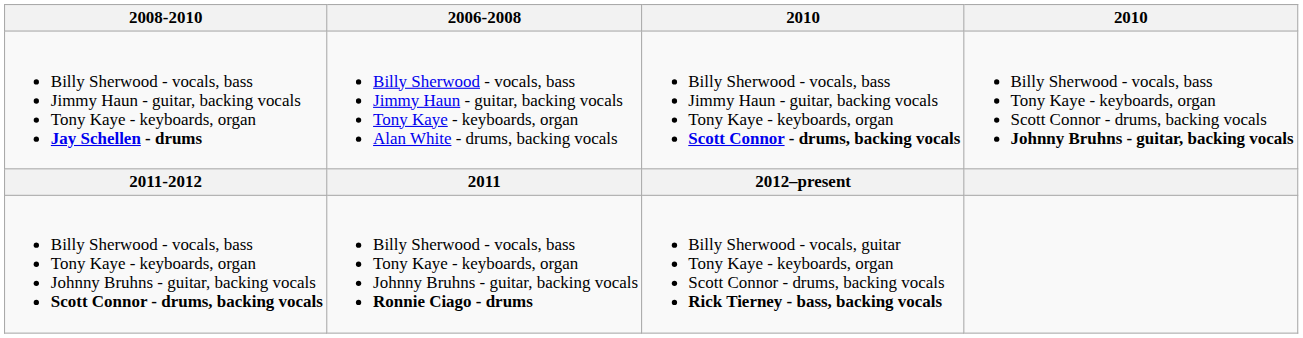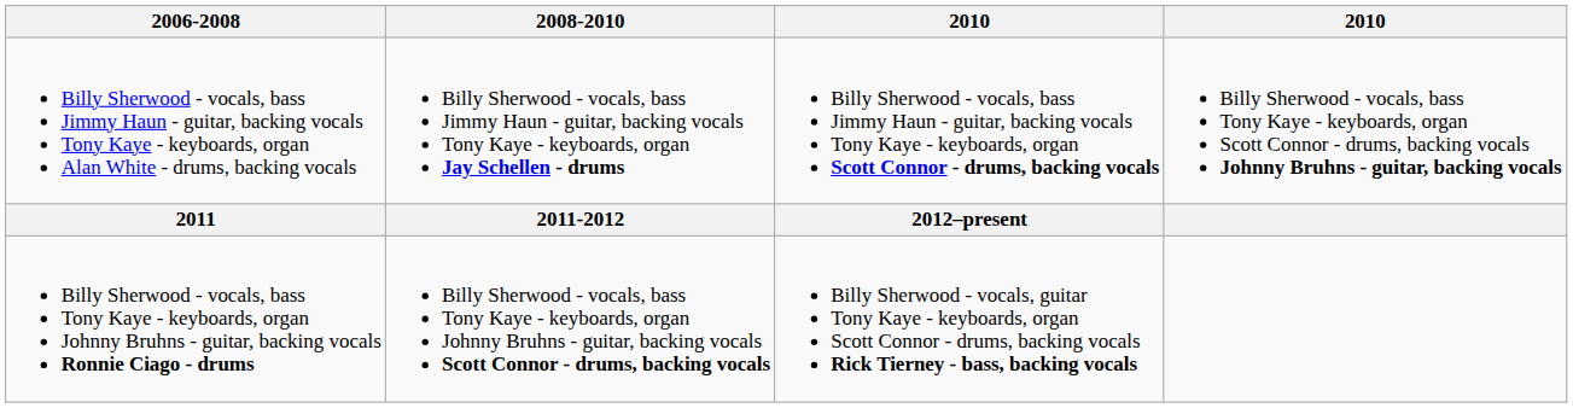columns swapped: 2006-2008 <-> 2008-2010
